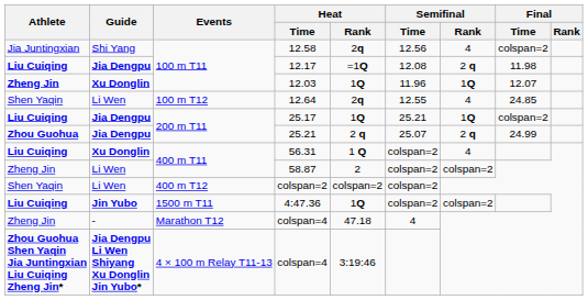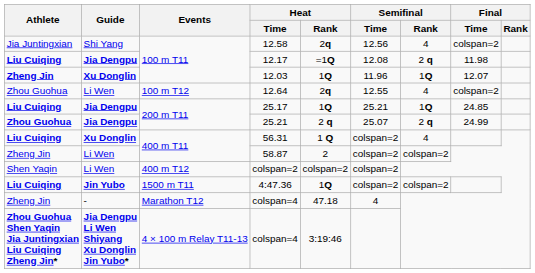12.64 | Athlete: Shen Yaqin -> Zhou Guohua
12.64 | Final / Time: 24.85 -> colspan=2
25.17 | Final / Time: colspan=2 -> 24.85
